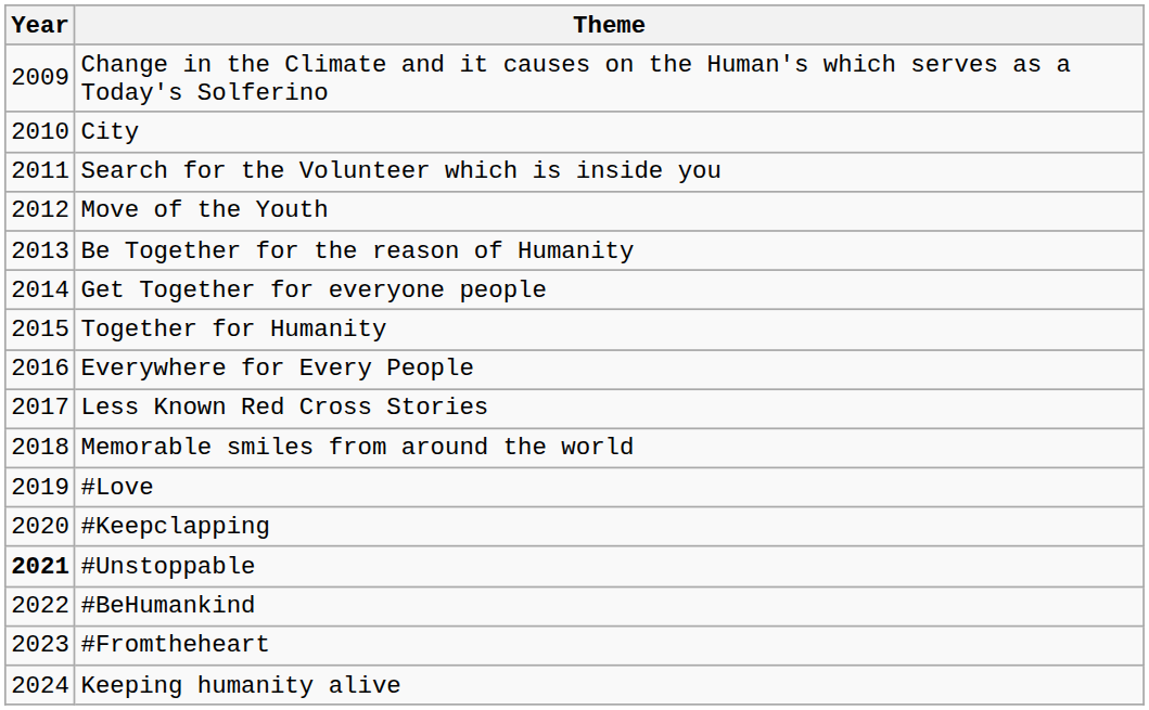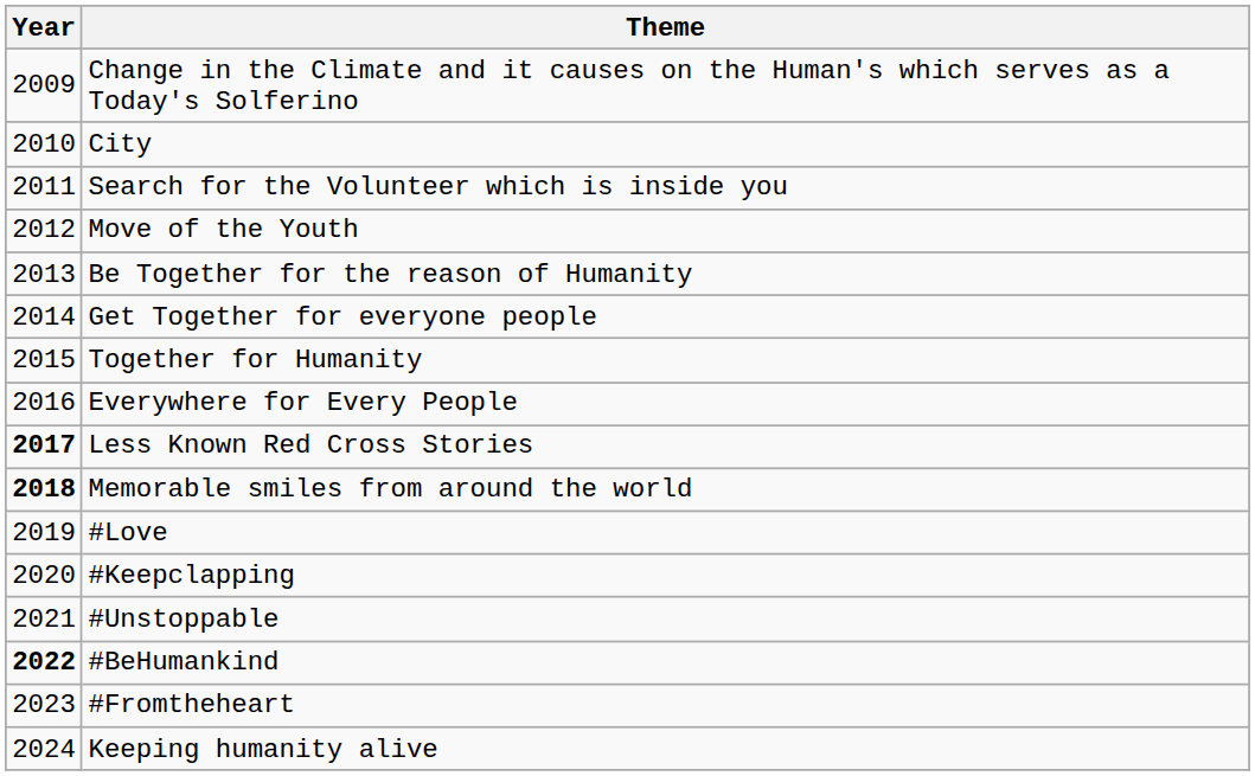Less Known Red Cross Stories | Year: normal -> bold
Memorable smiles from around the world | Year: normal -> bold
#Unstoppable | Year: bold -> normal
#BeHumankind | Year: normal -> bold
